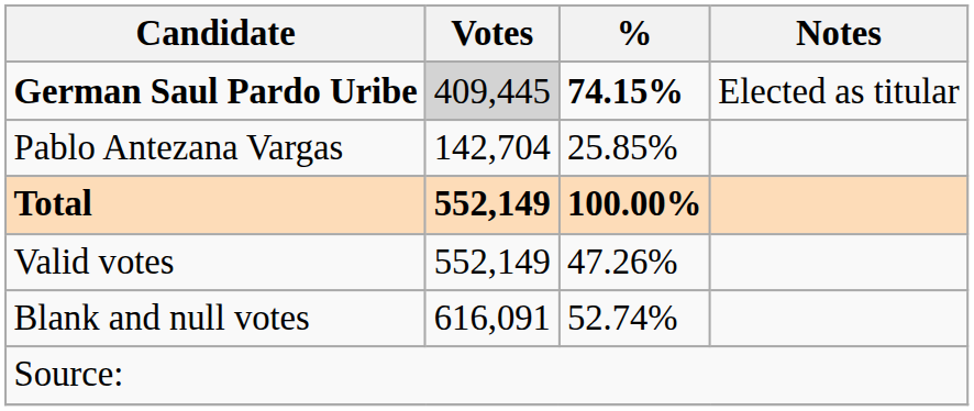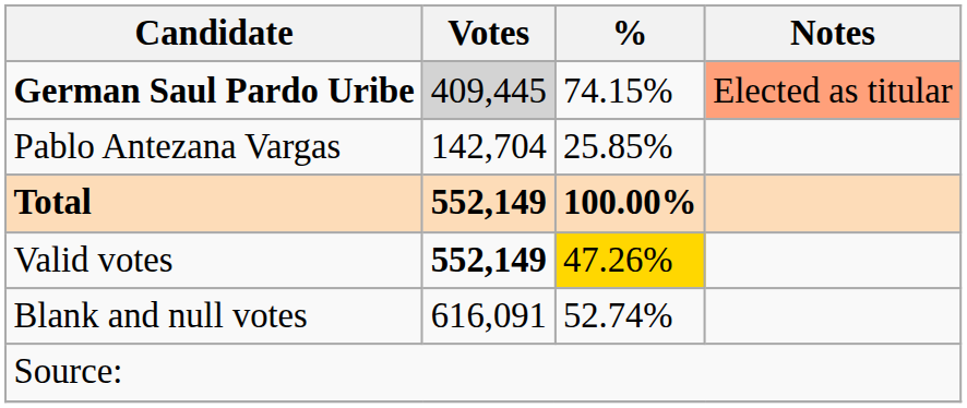German Saul Pardo Uribe | %: bold -> normal
German Saul Pardo Uribe | Notes: no background -> lightsalmon background
Valid votes | Votes: normal -> bold
Valid votes | %: no background -> gold background
